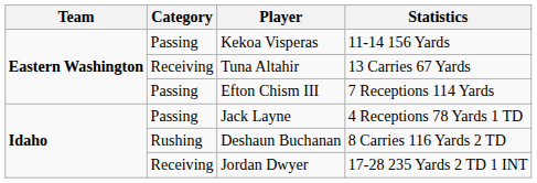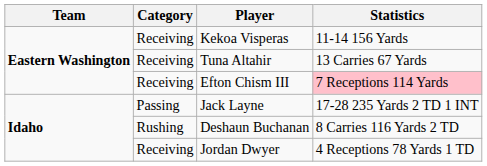Kekoa Visperas | Category: Passing -> Receiving
Efton Chism III | Category: Passing -> Receiving
Efton Chism III | Statistics: no background -> pink background
Jack Layne | Statistics: 4 Receptions 78 Yards 1 TD -> 17-28 235 Yards 2 TD 1 INT
Jordan Dwyer | Statistics: 17-28 235 Yards 2 TD 1 INT -> 4 Receptions 78 Yards 1 TD
